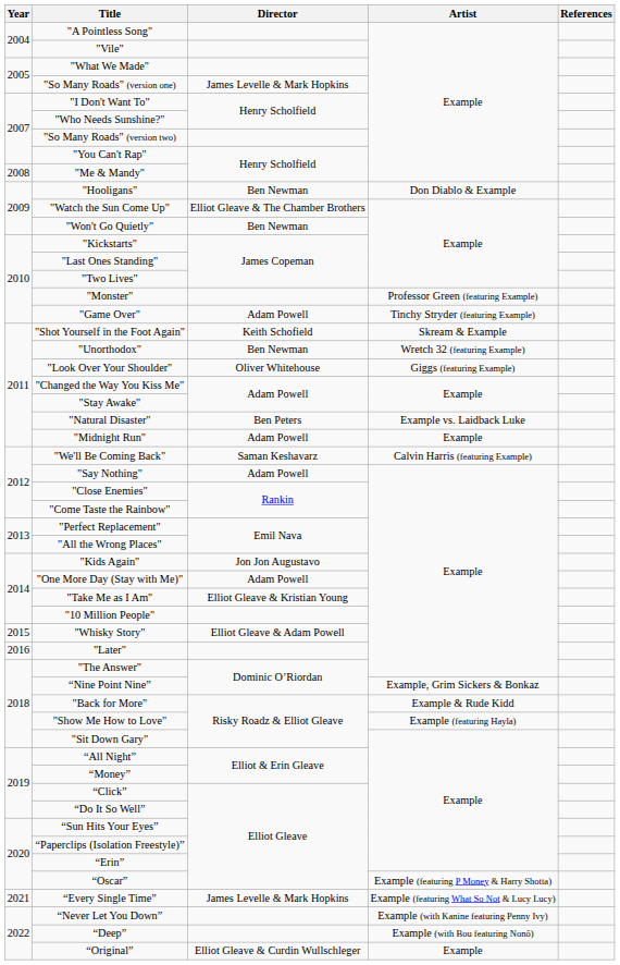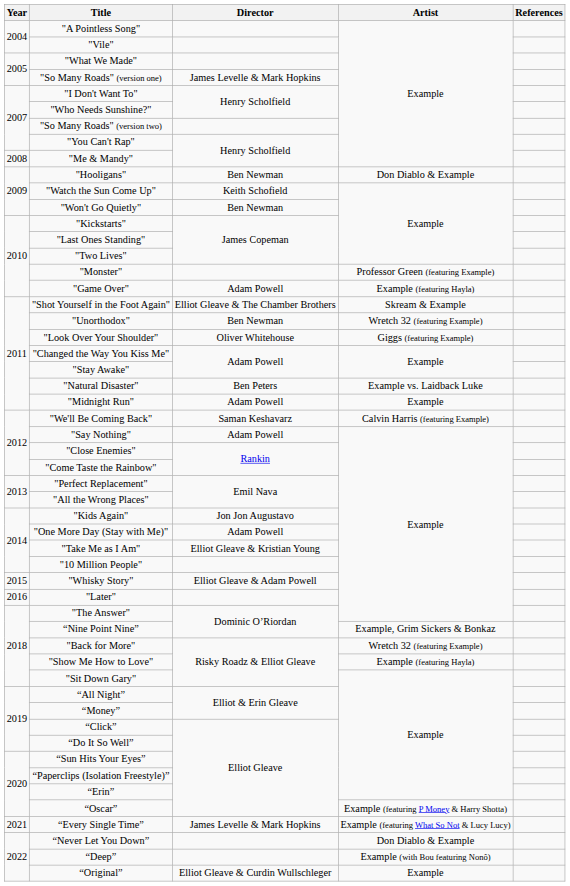"Watch the Sun Come Up" | Director: Elliot Gleave & The Chamber Brothers -> Keith Schofield
"Game Over" | Artist: Tinchy Stryder (featuring Example) -> Example (featuring Hayla)
"Shot Yourself in the Foot Again" | Director: Keith Schofield -> Elliot Gleave & The Chamber Brothers
"Back for More" | Artist: Example & Rude Kidd -> Wretch 32 (featuring Example)
“Never Let You Down” | Artist: Example (with Kanine featuring Penny Ivy) -> Don Diablo & Example
